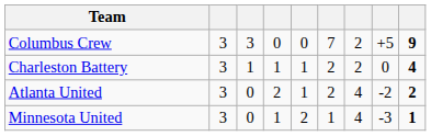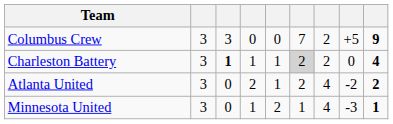Charleston Battery | column 3: normal -> bold
Charleston Battery | column 6: no background -> lightgrey background
